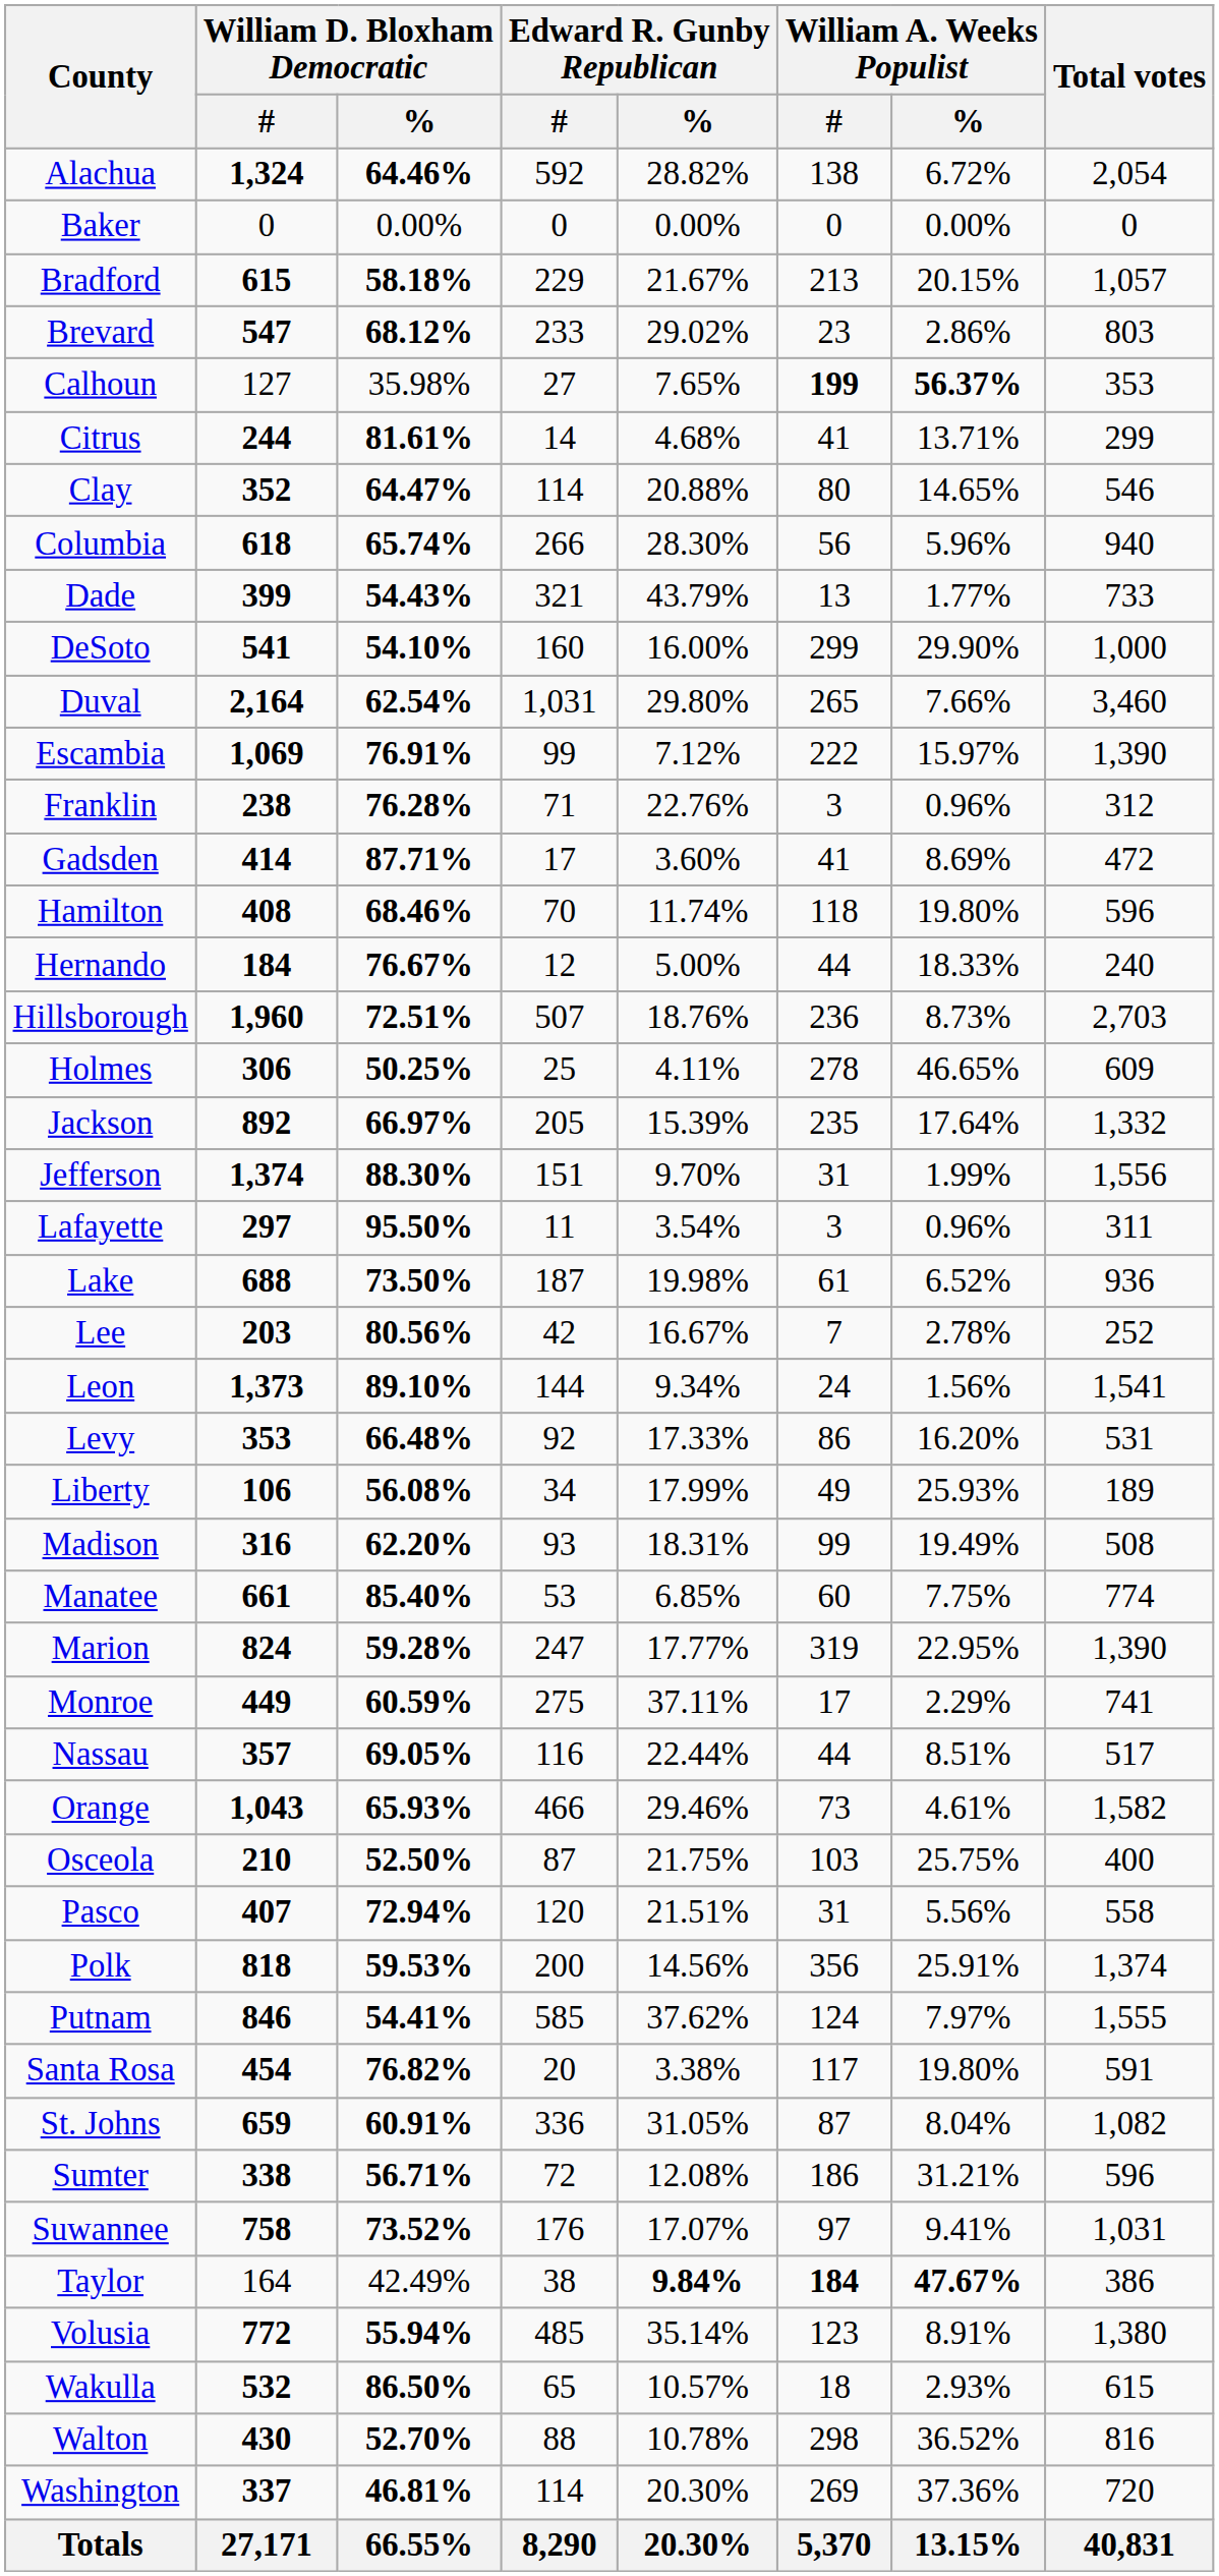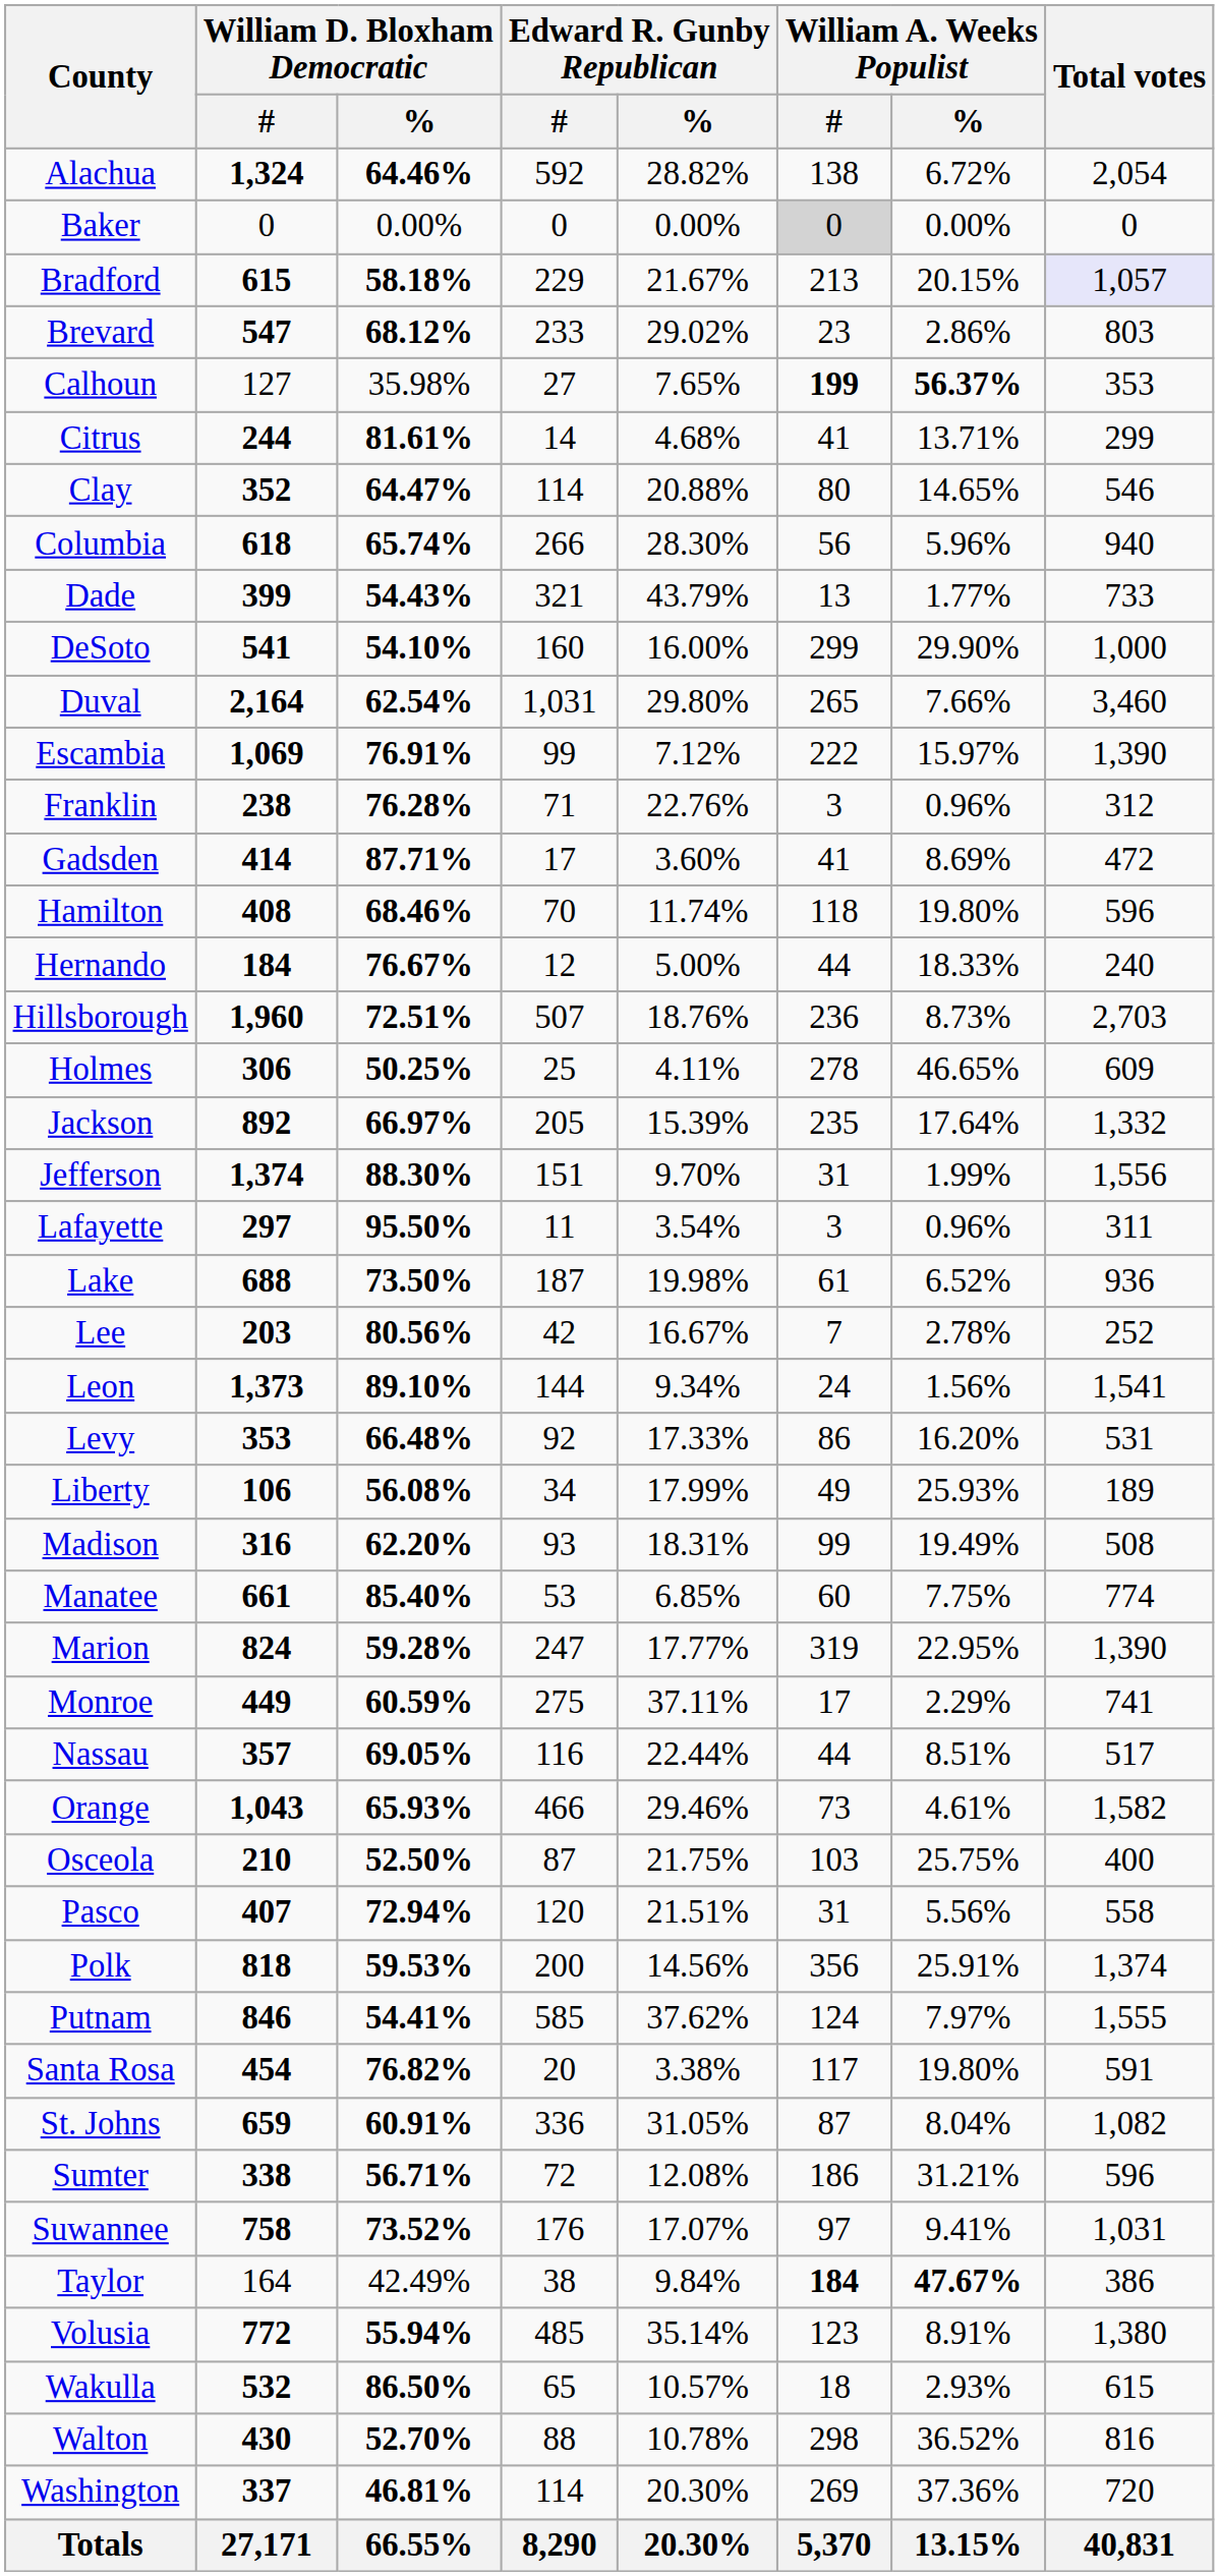Baker | William A. Weeks Populist / #: no background -> lightgrey background
Bradford | Total votes: no background -> lavender background
Taylor | Edward R. Gunby Republican / %: bold -> normal
